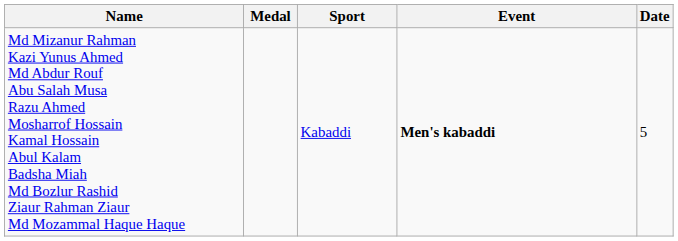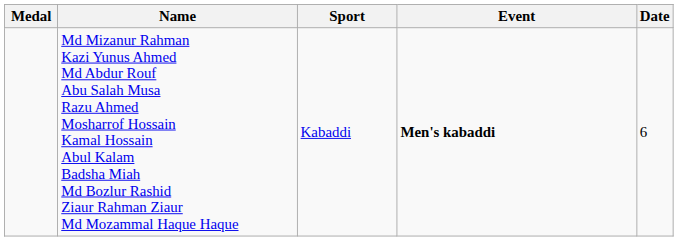columns swapped: Medal <-> Name
row 2 | Date: 5 -> 6
